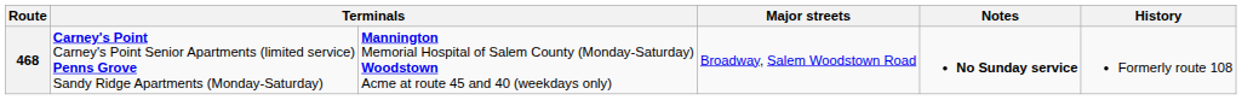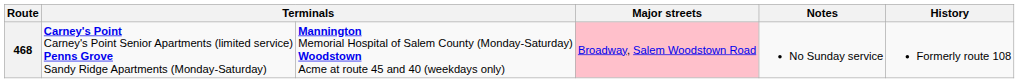468 | Major streets: no background -> pink background
468 | Notes: bold -> normal
